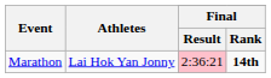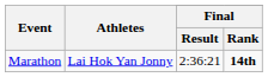Marathon | Final / Result: pink background -> no background
